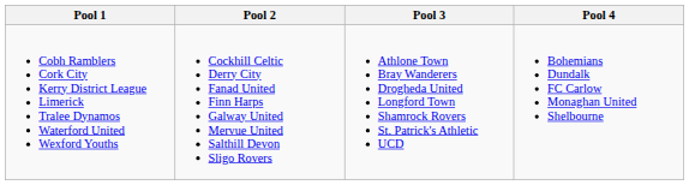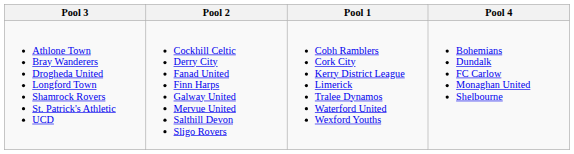columns swapped: Pool 1 <-> Pool 3
